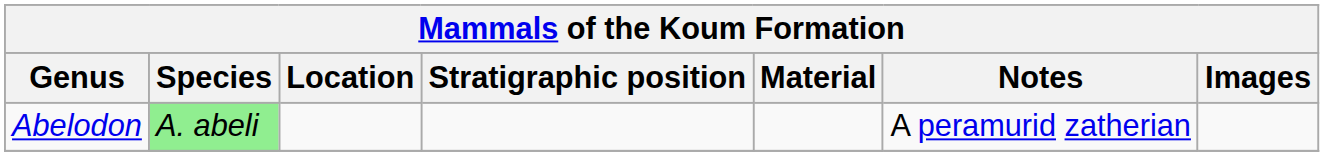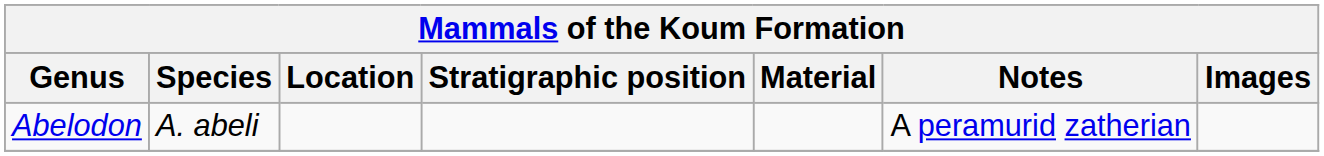Abelodon | Species: lightgreen background -> no background
